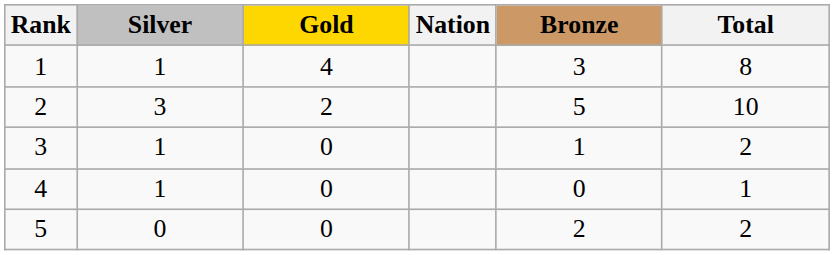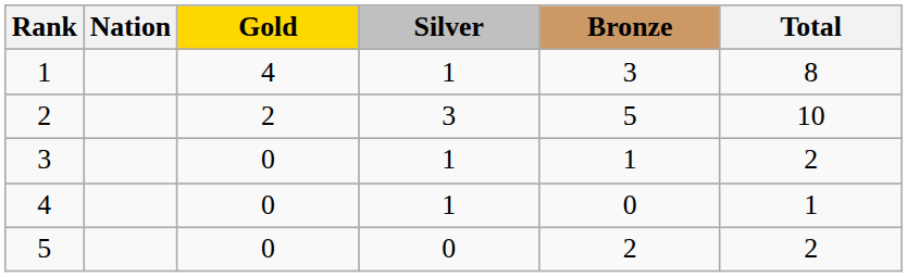columns swapped: Nation <-> Silver
